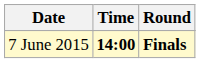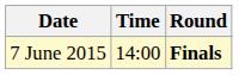7 June 2015 | Time: bold -> normal
